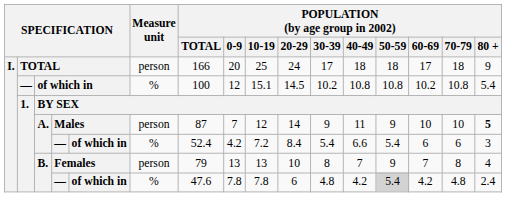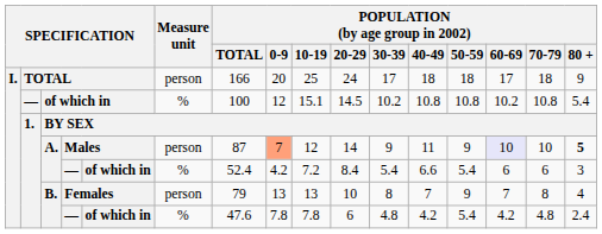Males | POPULATION (by age group in 2002) / 0-9: no background -> lightsalmon background
Males | POPULATION (by age group in 2002) / 60-69: no background -> lavender background
B. / — | POPULATION (by age group in 2002) / 50-59: lightgrey background -> no background
